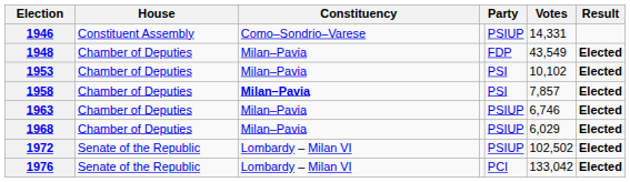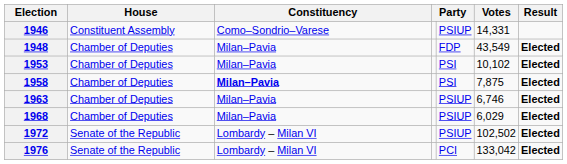1958 | Votes: 7,857 -> 7,875
